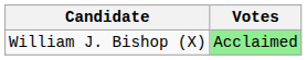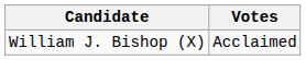William J. Bishop (X) | Votes: lightgreen background -> no background
